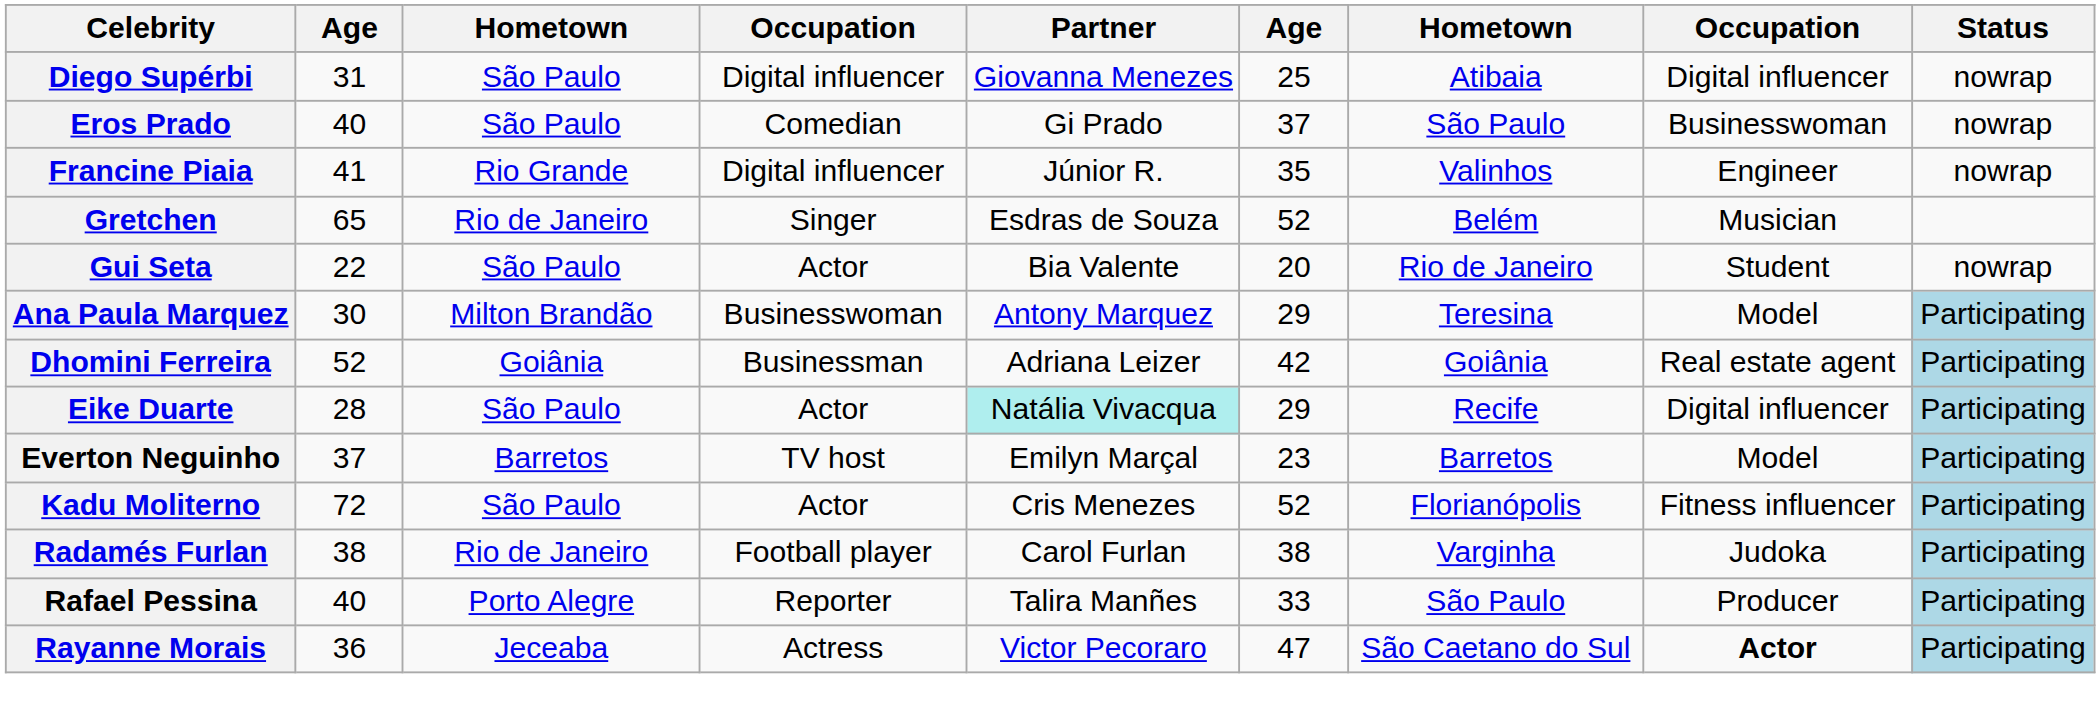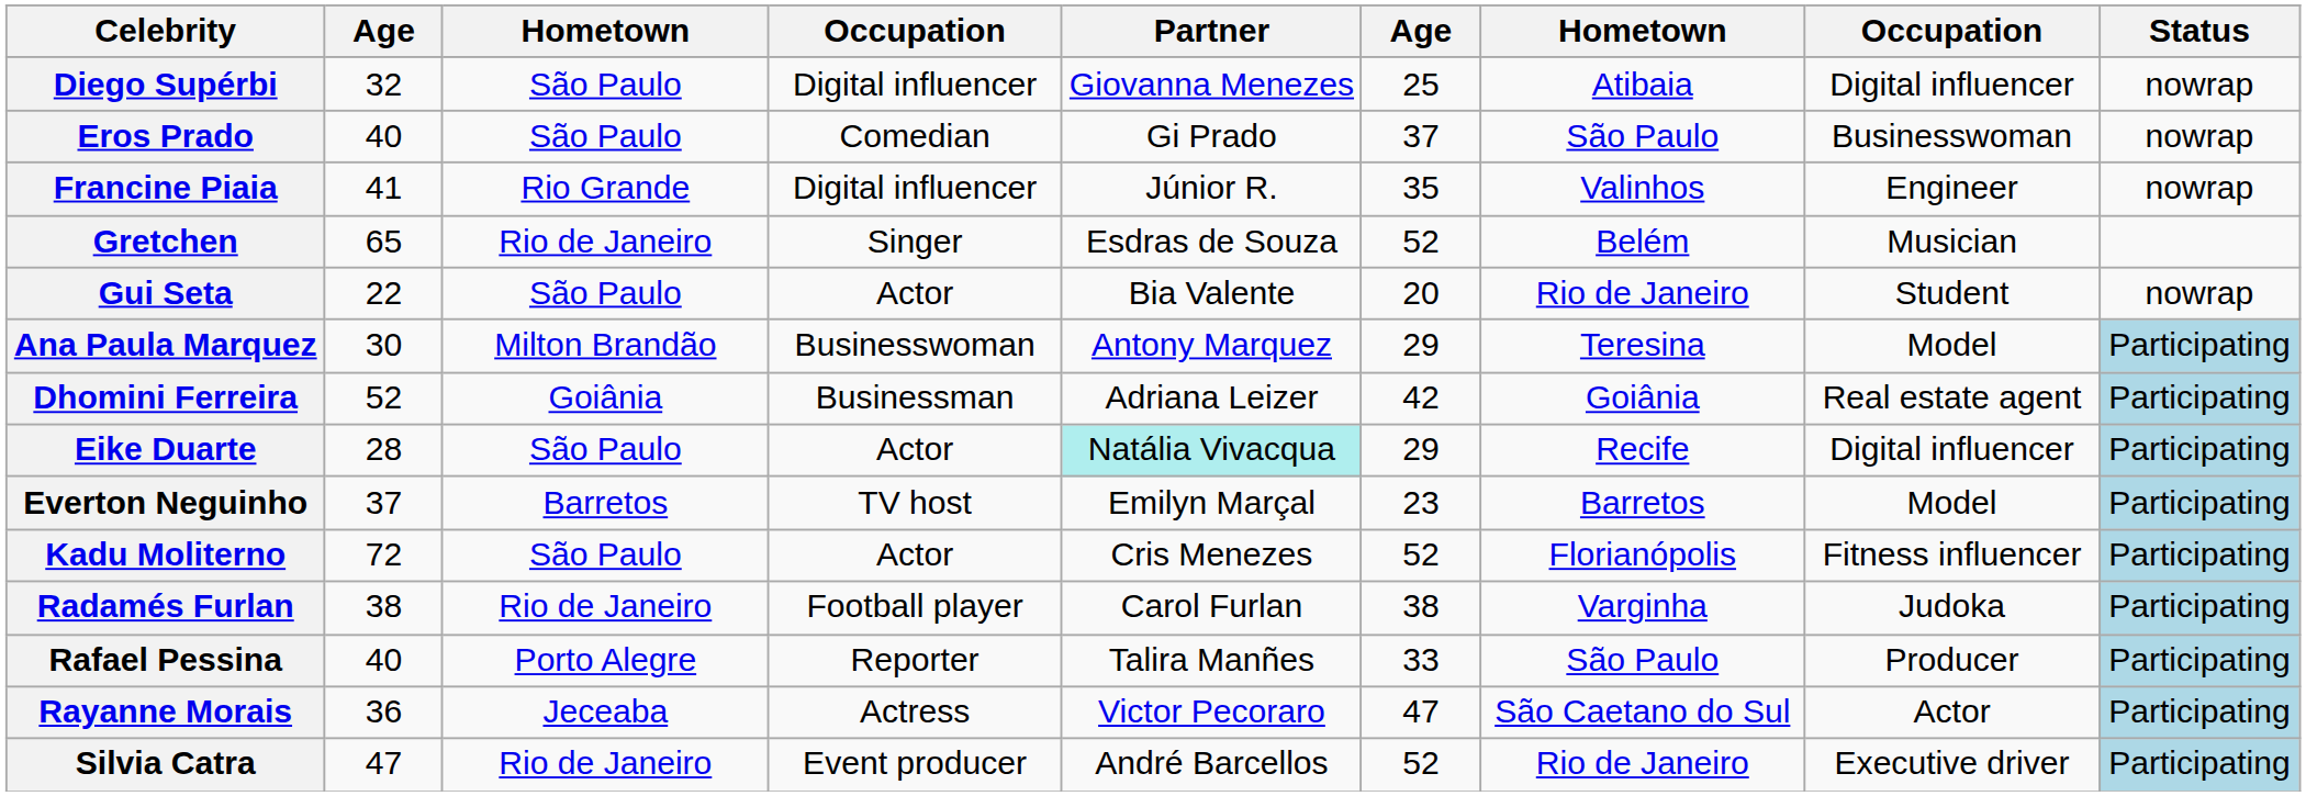Diego Supérbi | column 2: 31 -> 32
Rayanne Morais | column 8: bold -> normal
+ row: Silvia Catra | 47 | Rio de Janeiro | Event producer | André Barcellos | 52 | Rio de Janeiro | Executive driver | Participating
